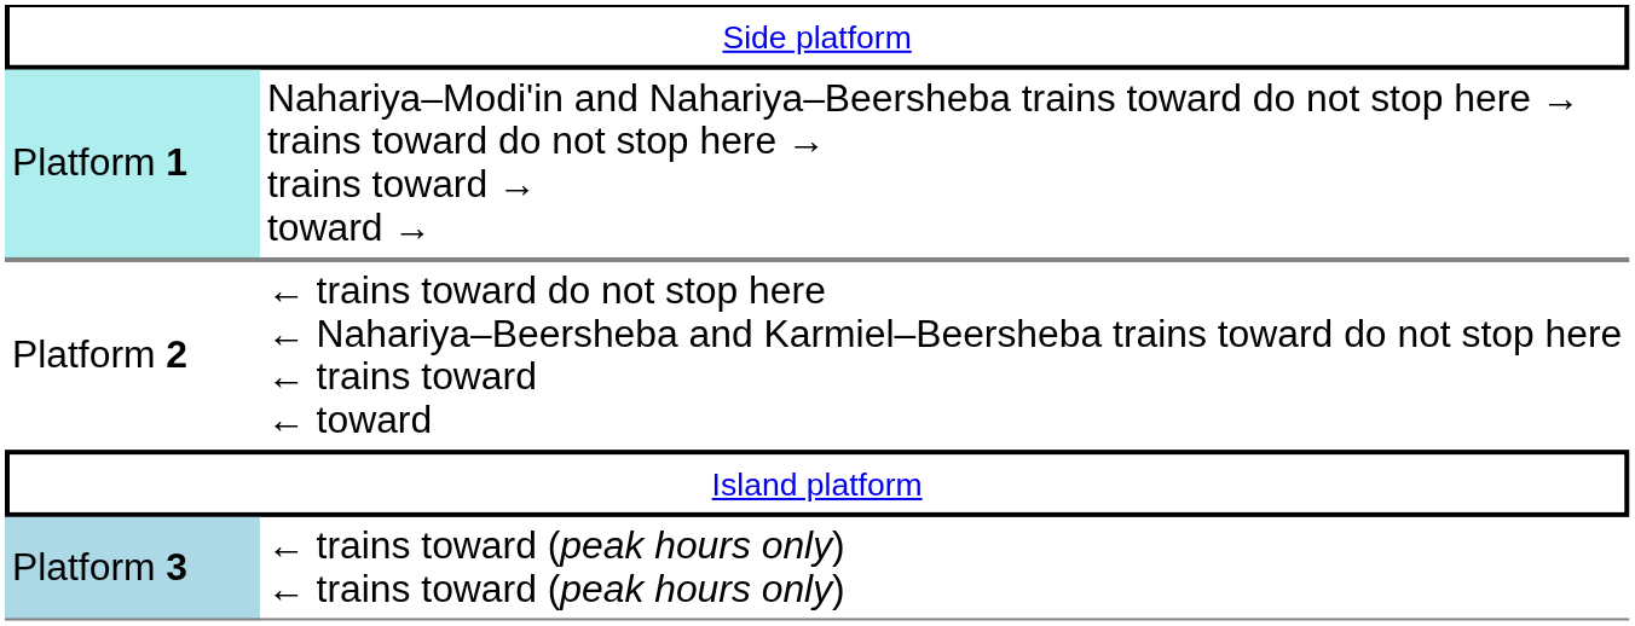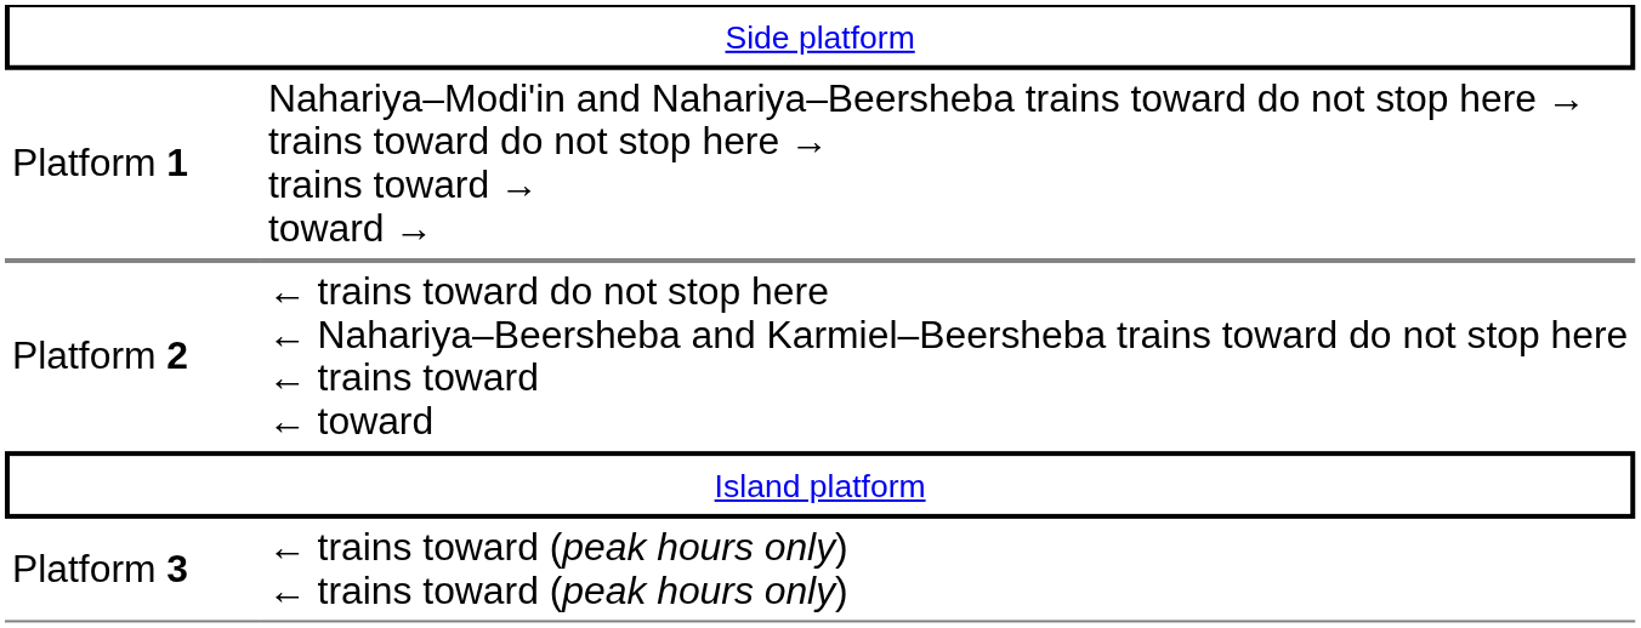Platform 1 | column 1: paleturquoise background -> no background
Platform 3 | column 1: lightblue background -> no background
